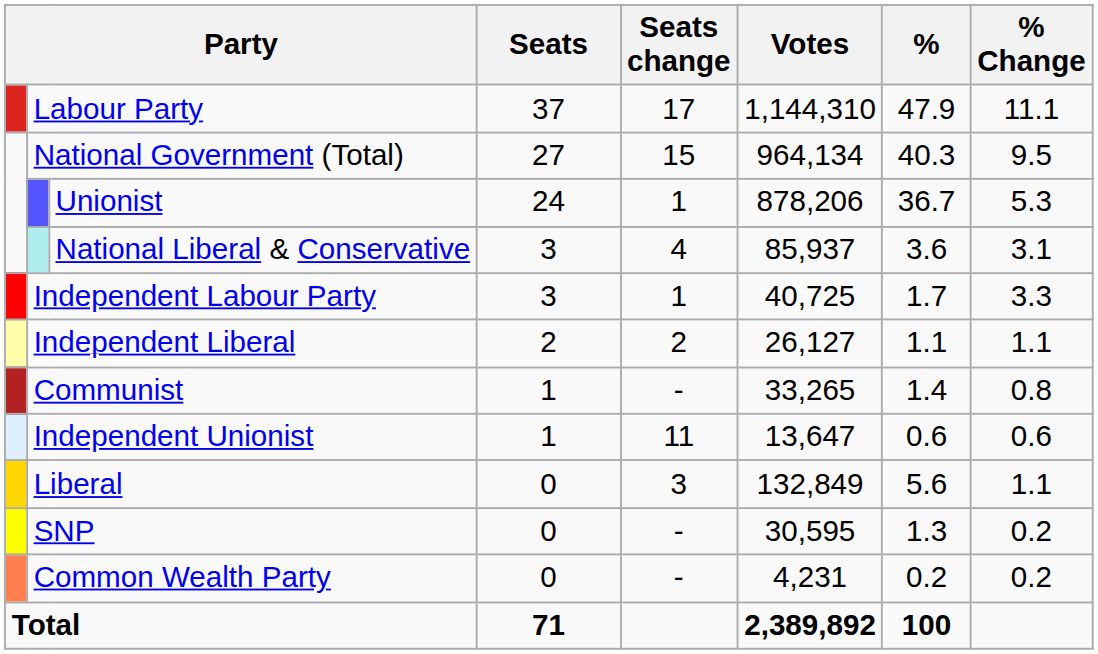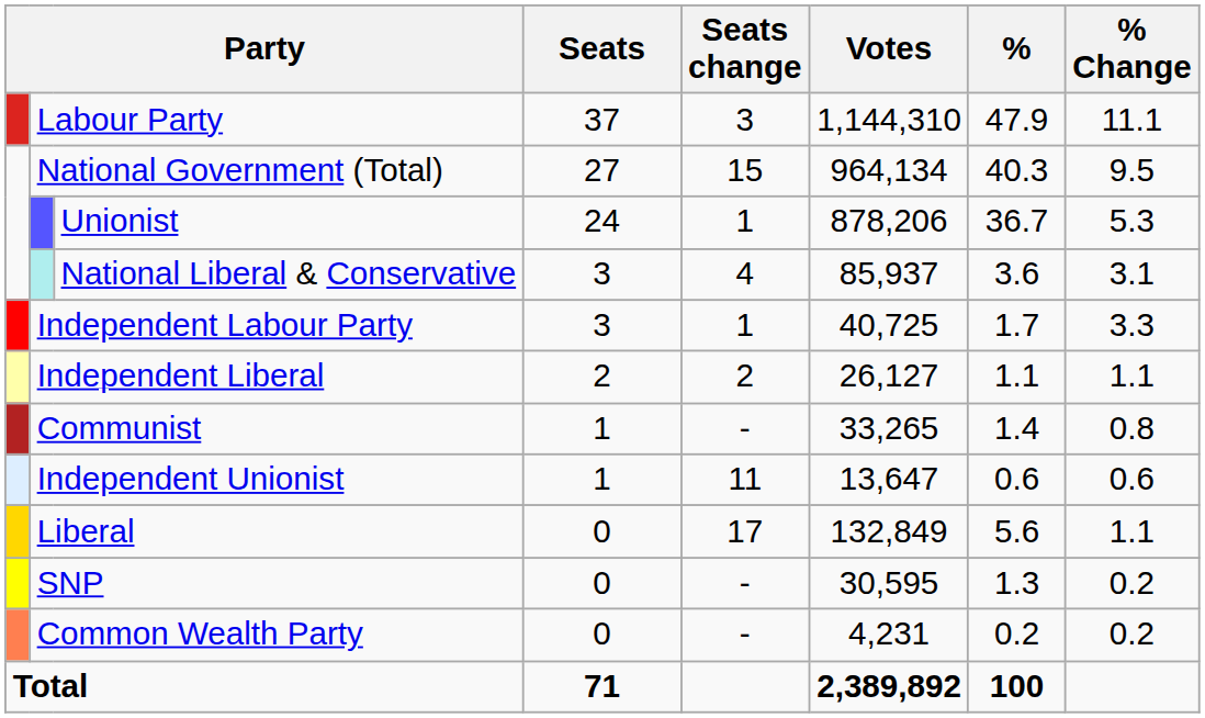Labour Party | Seats change: 17 -> 3
Liberal | Seats change: 3 -> 17
